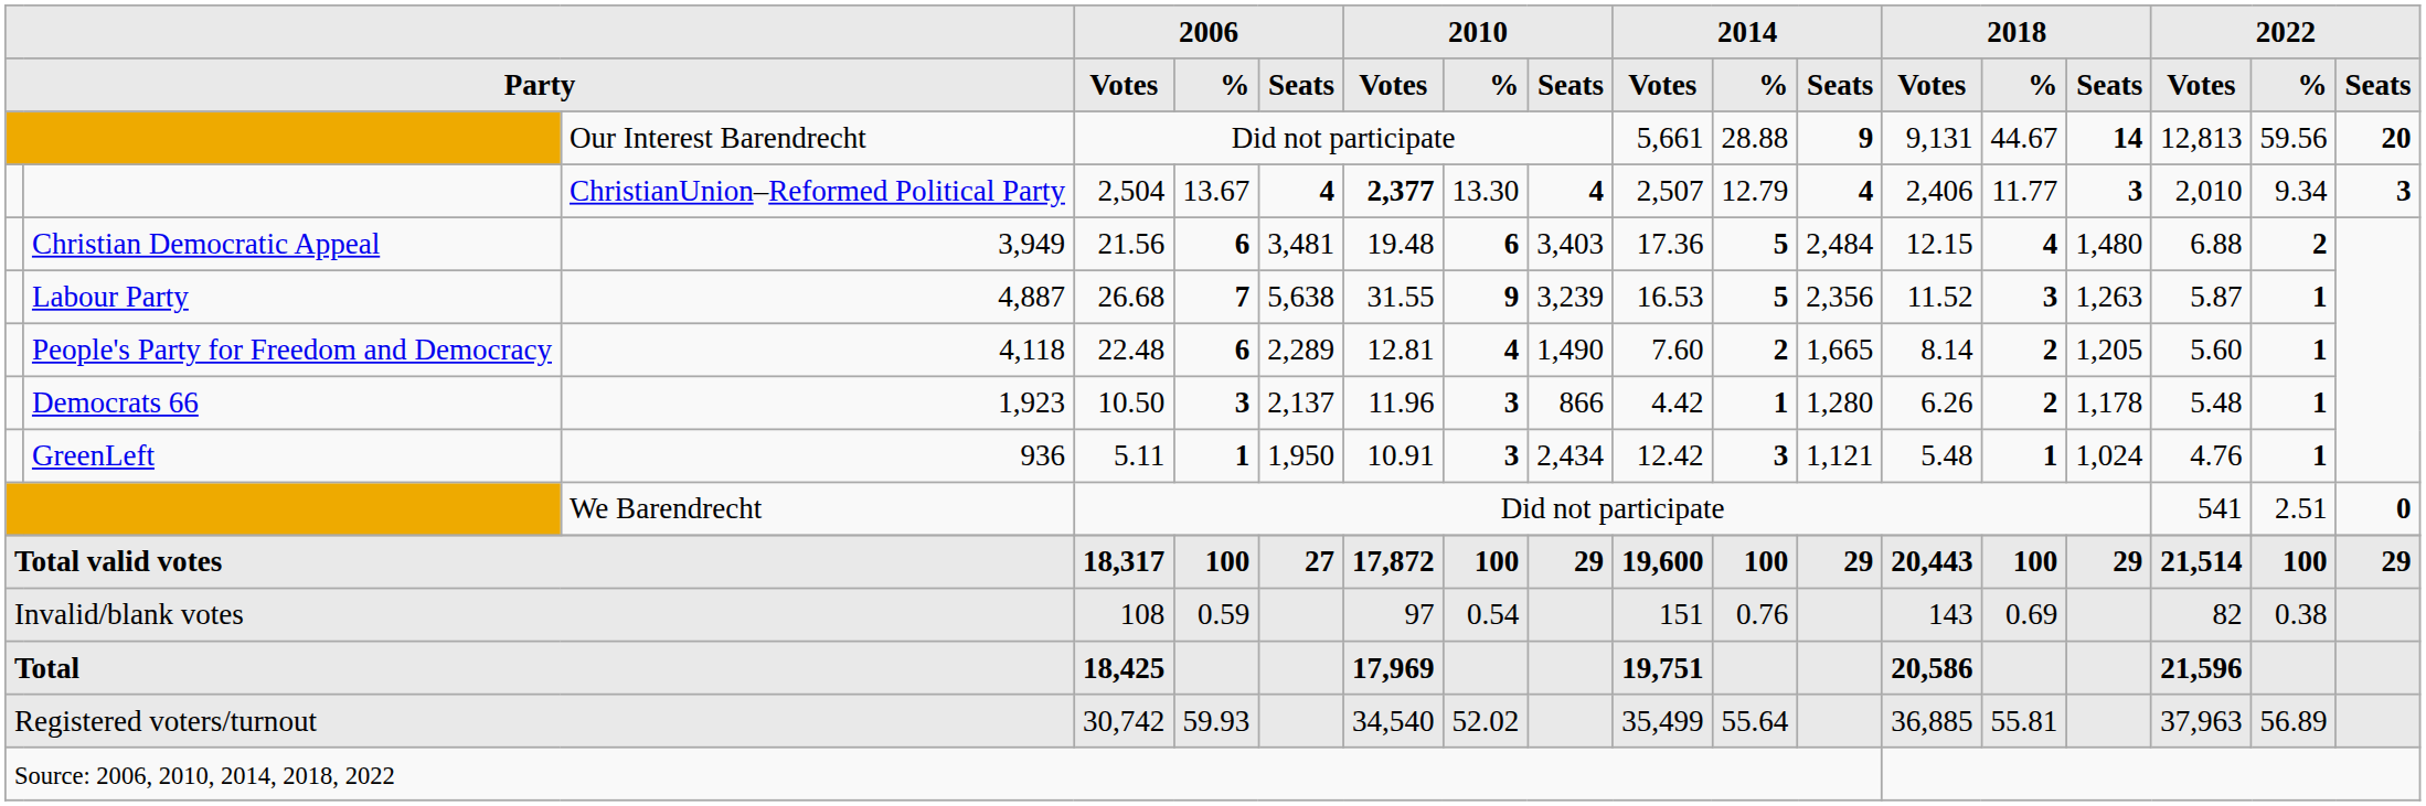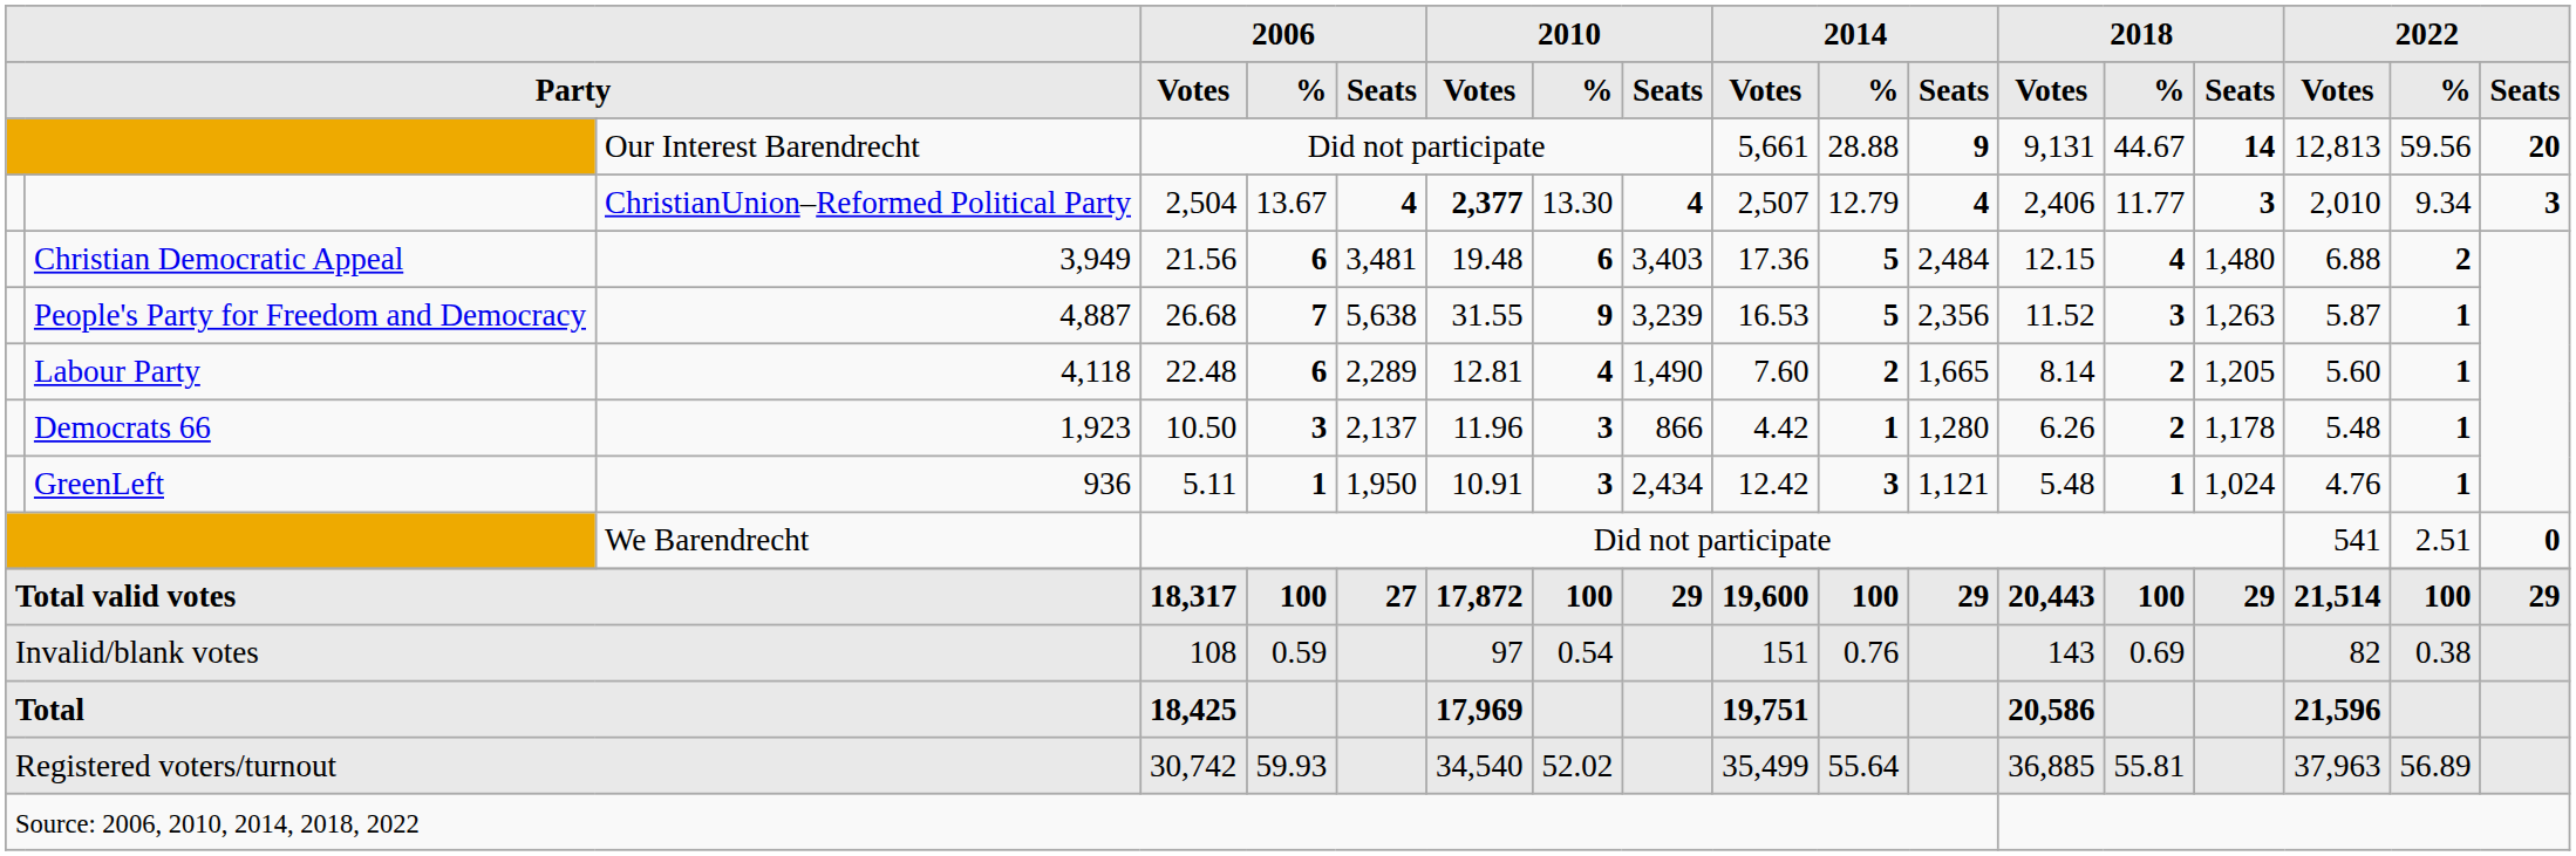4,887 | column 2: Labour Party -> People's Party for Freedom and Democracy
4,118 | column 2: People's Party for Freedom and Democracy -> Labour Party
